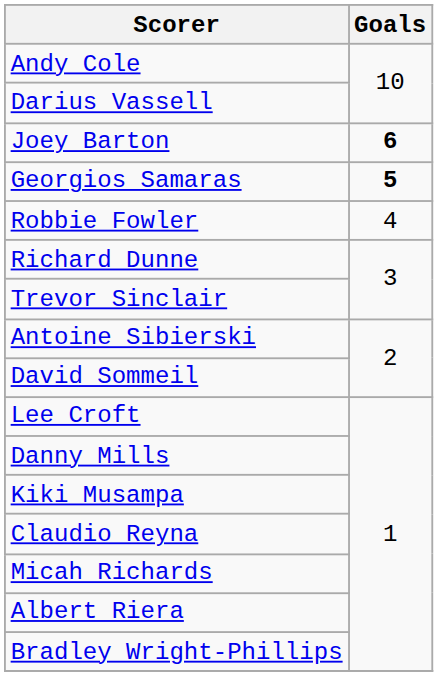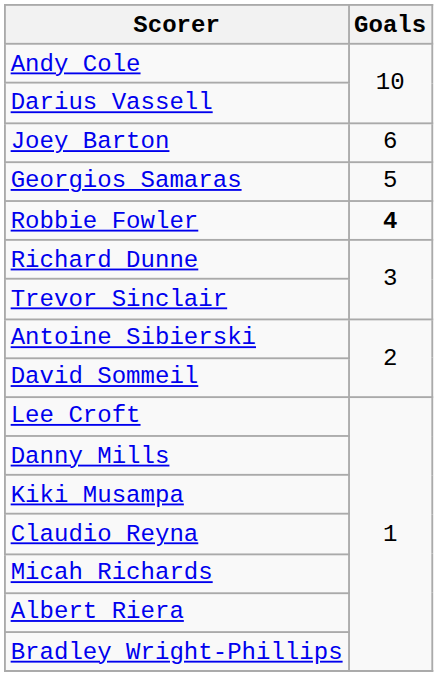Joey Barton | Goals: bold -> normal
Georgios Samaras | Goals: bold -> normal
Robbie Fowler | Goals: normal -> bold
